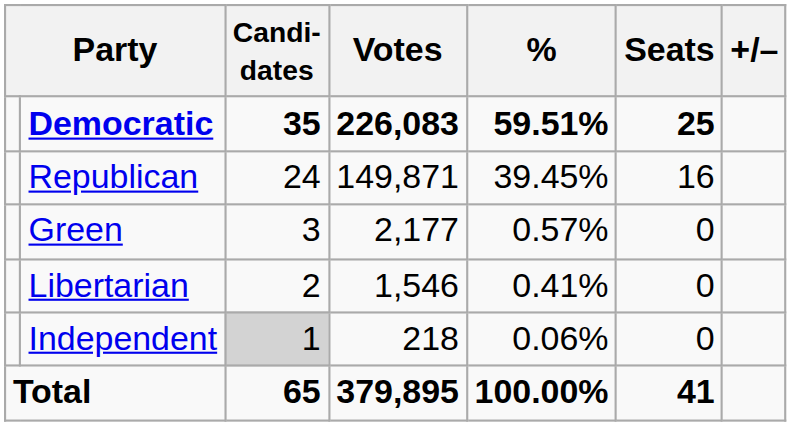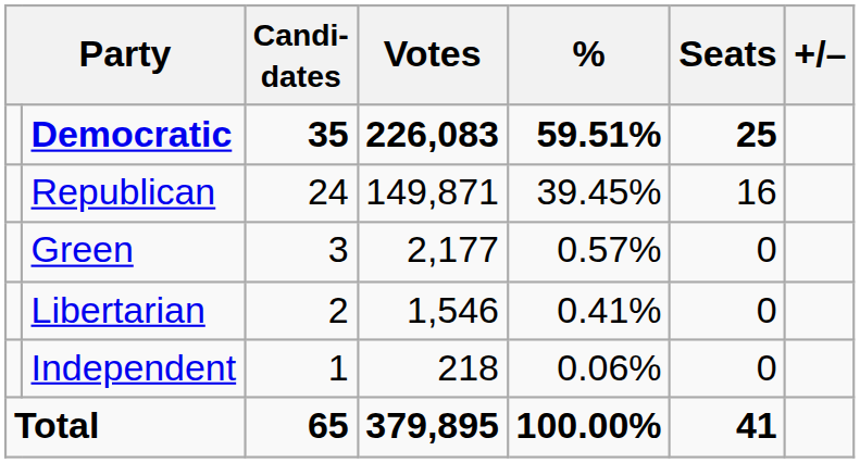Independent | Candi- dates: lightgrey background -> no background
